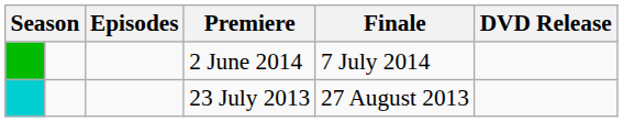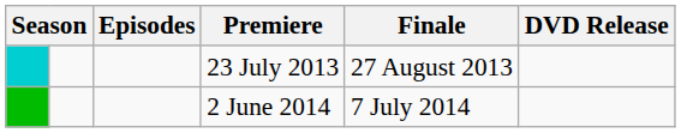rows swapped: 23 July 2013 <-> 2 June 2014
